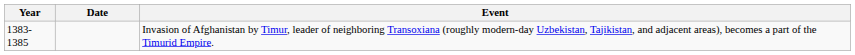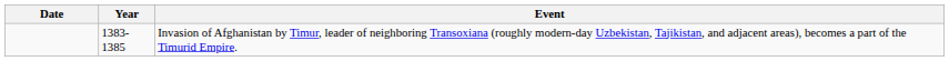columns swapped: Year <-> Date
